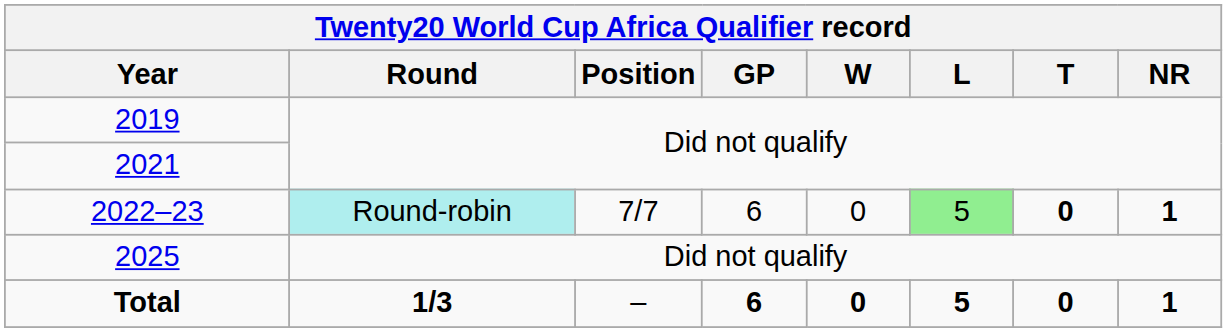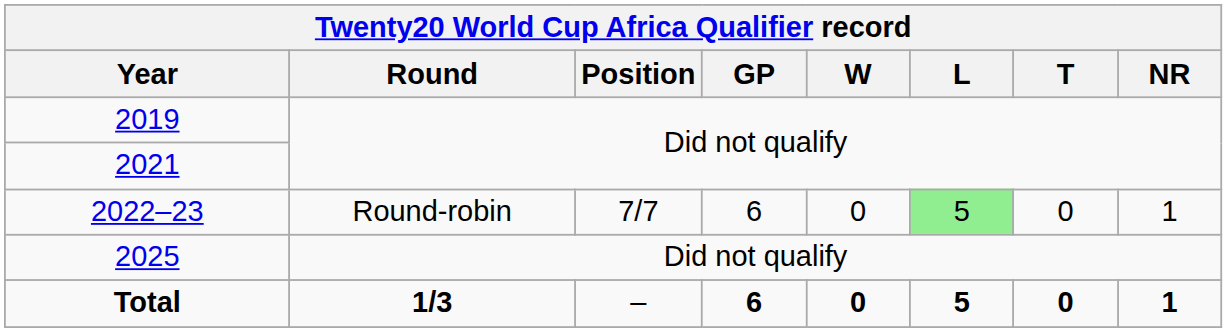2022–23 | Round: paleturquoise background -> no background
2022–23 | T: bold -> normal
2022–23 | NR: bold -> normal
